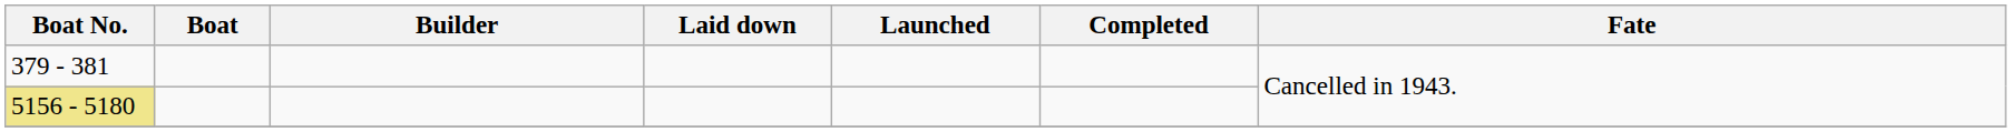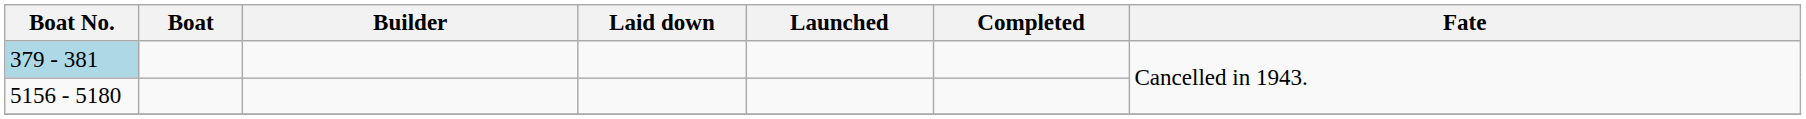379 - 381 | Boat No.: no background -> lightblue background
5156 - 5180 | Boat No.: khaki background -> no background
